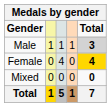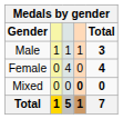Male | Total: lightgrey background -> no background
Female | Total: gold background -> no background
Mixed | column 4: normal -> bold
